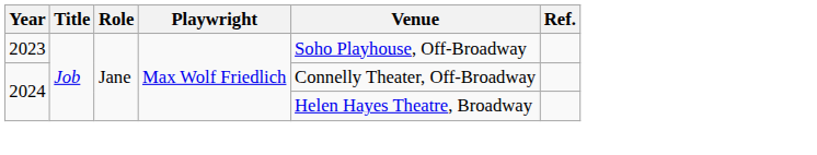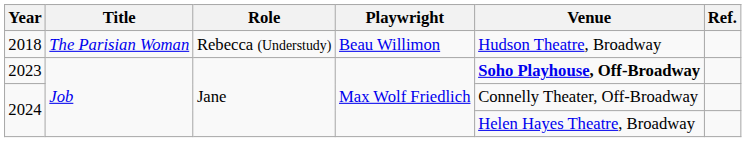+ row: 2018 | The Parisian Woman | Rebecca (Understudy) | Beau Willimon | Hudson Theatre, Broadway
2023 | Venue: normal -> bold
